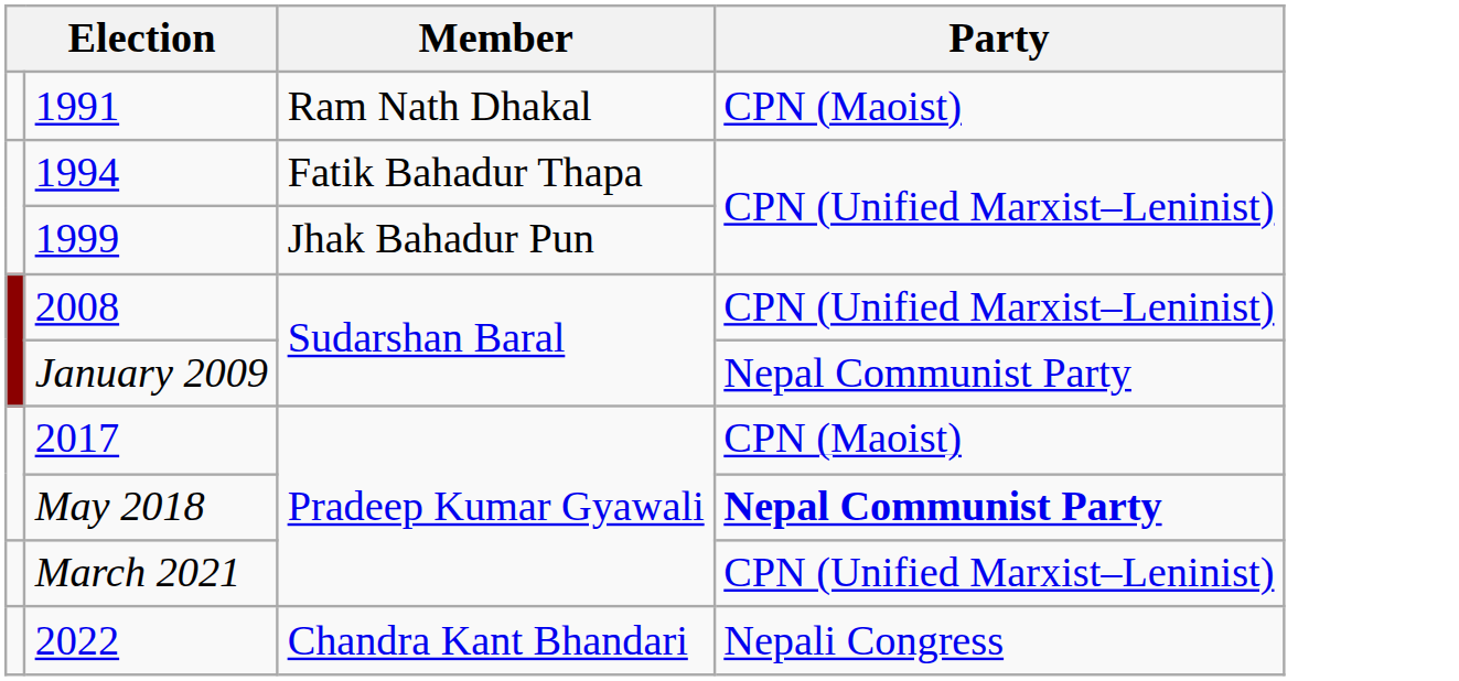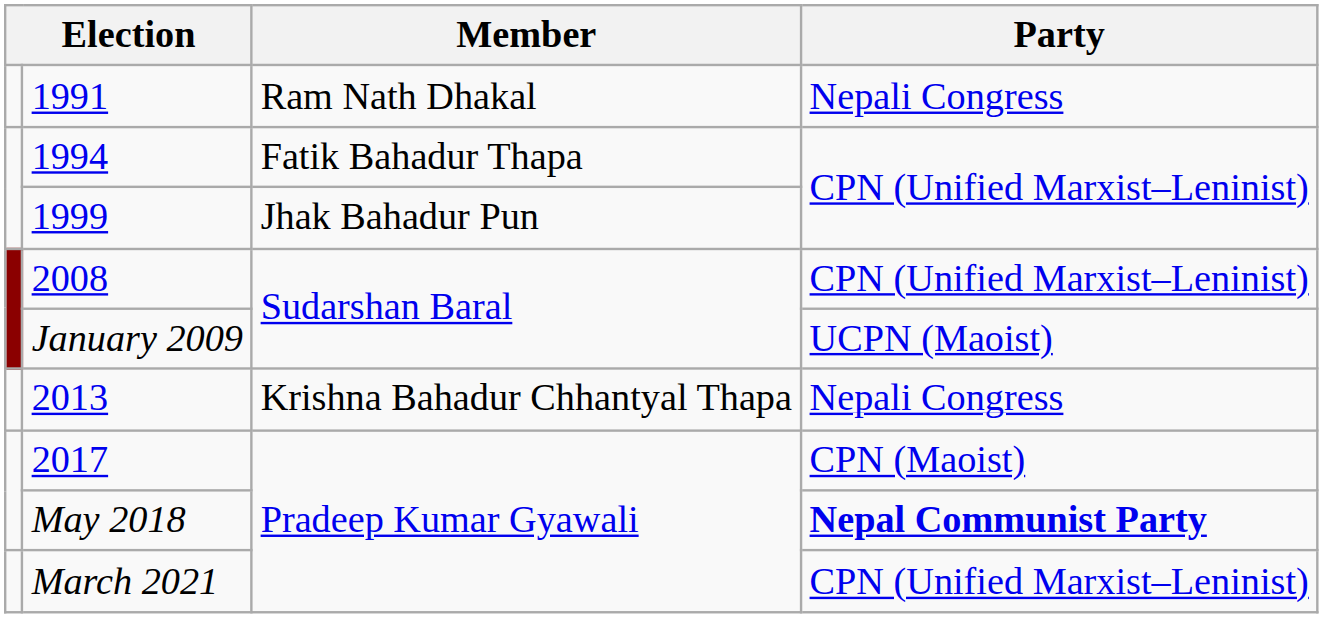1991 | Party: CPN (Maoist) -> Nepali Congress
January 2009 | Party: Nepal Communist Party -> UCPN (Maoist)
+ row: 2013 | Krishna Bahadur Chhantyal Thapa | Nepali Congress
- row: 2022 | Chandra Kant Bhandari | Nepali Congress
